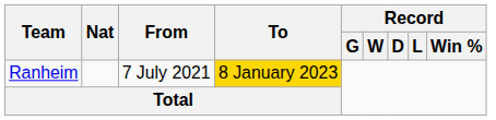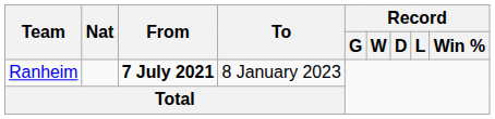Ranheim | From: normal -> bold
Ranheim | To: gold background -> no background
